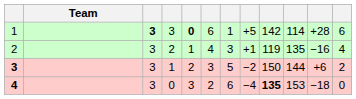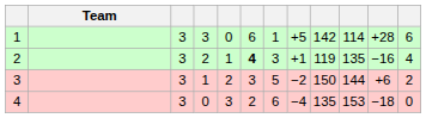row 2 | column 3: bold -> normal
row 2 | column 5: bold -> normal
row 3 | column 6: normal -> bold
row 4 | column 1: bold -> normal
row 5 | column 1: bold -> normal
row 5 | column 9: bold -> normal
